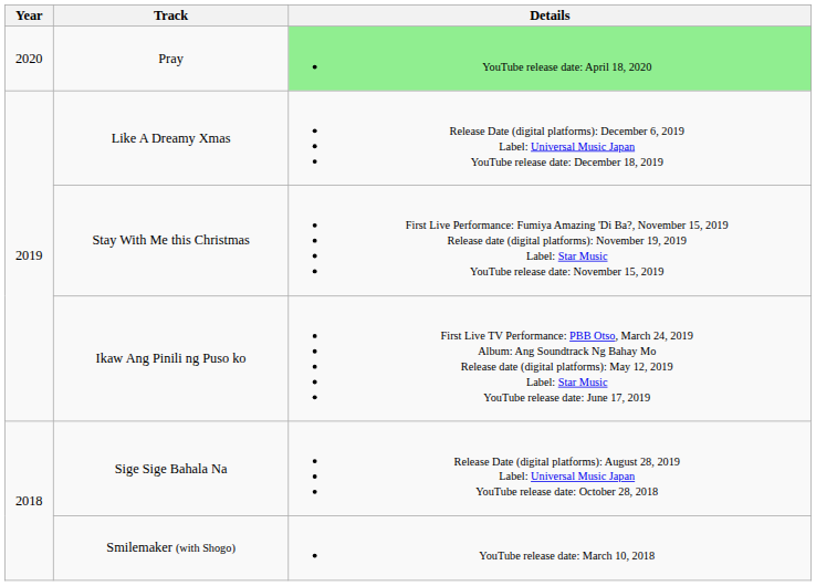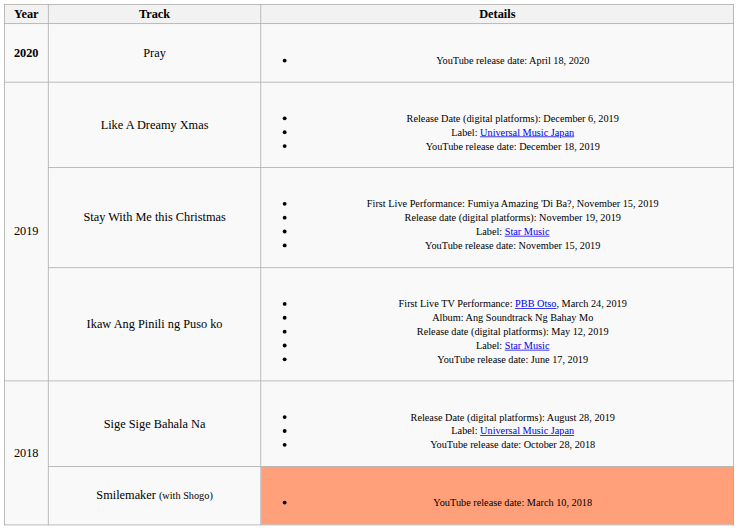Pray | Year: normal -> bold
Pray | Details: lightgreen background -> no background
Smilemaker (with Shogo) | Details: no background -> lightsalmon background
